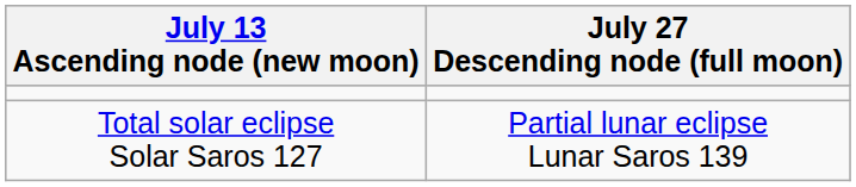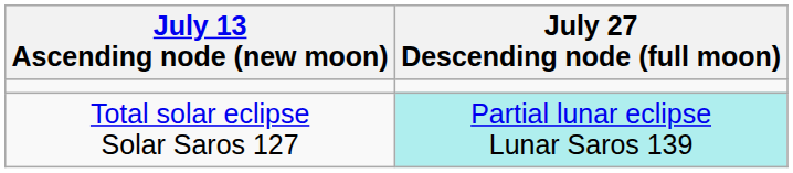row 3 | July 27 Descending node (full moon): no background -> paleturquoise background
